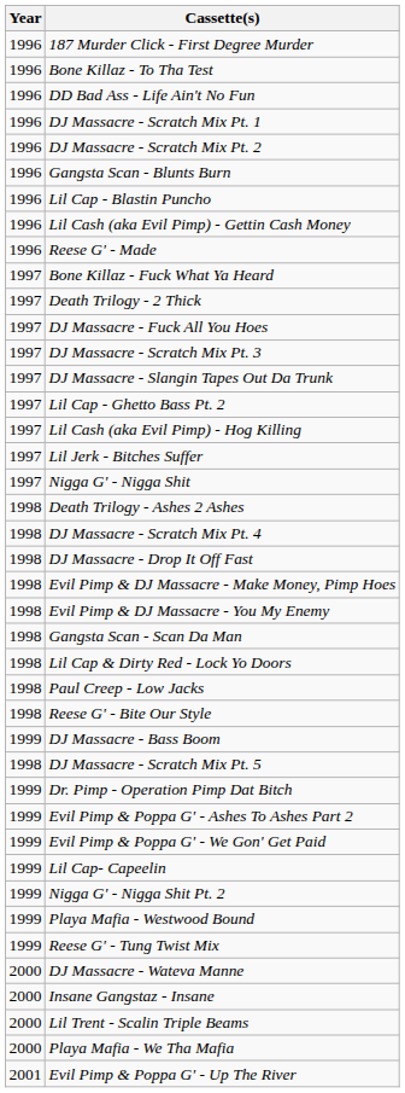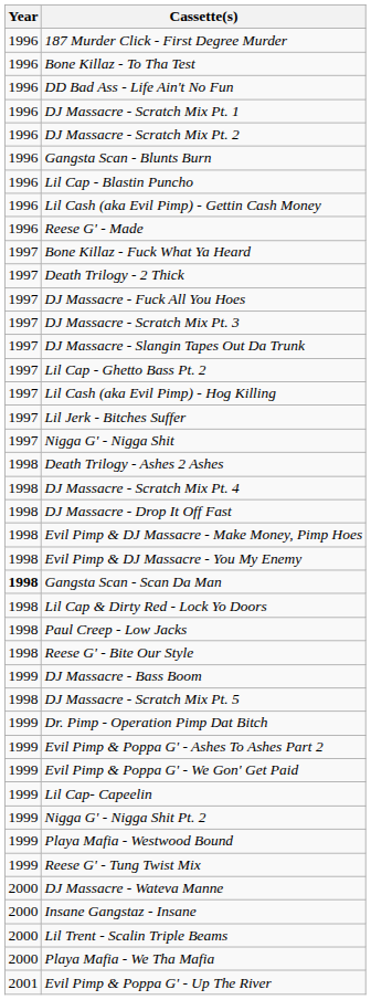Gangsta Scan - Scan Da Man | Year: normal -> bold
